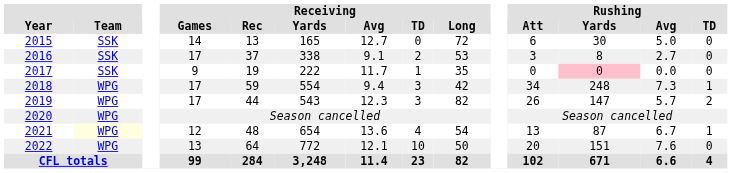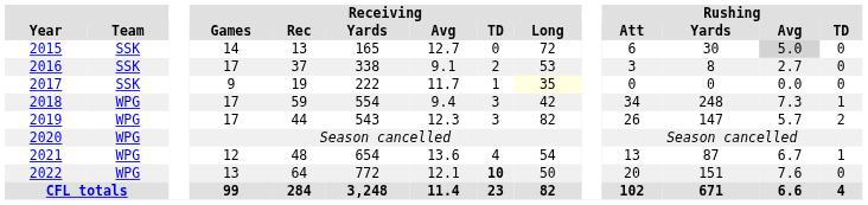2015 | Rushing / Avg: no background -> lightgrey background
2017 | Receiving / Long: no background -> lightyellow background
2017 | Rushing / Yards: pink background -> no background
2021 | Team: lightyellow background -> no background
2022 | Receiving / TD: normal -> bold
